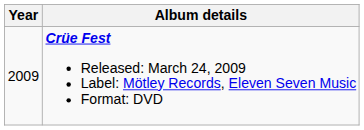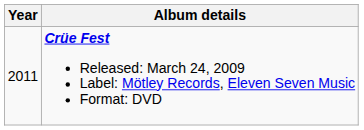row 2 | Year: 2009 -> 2011
